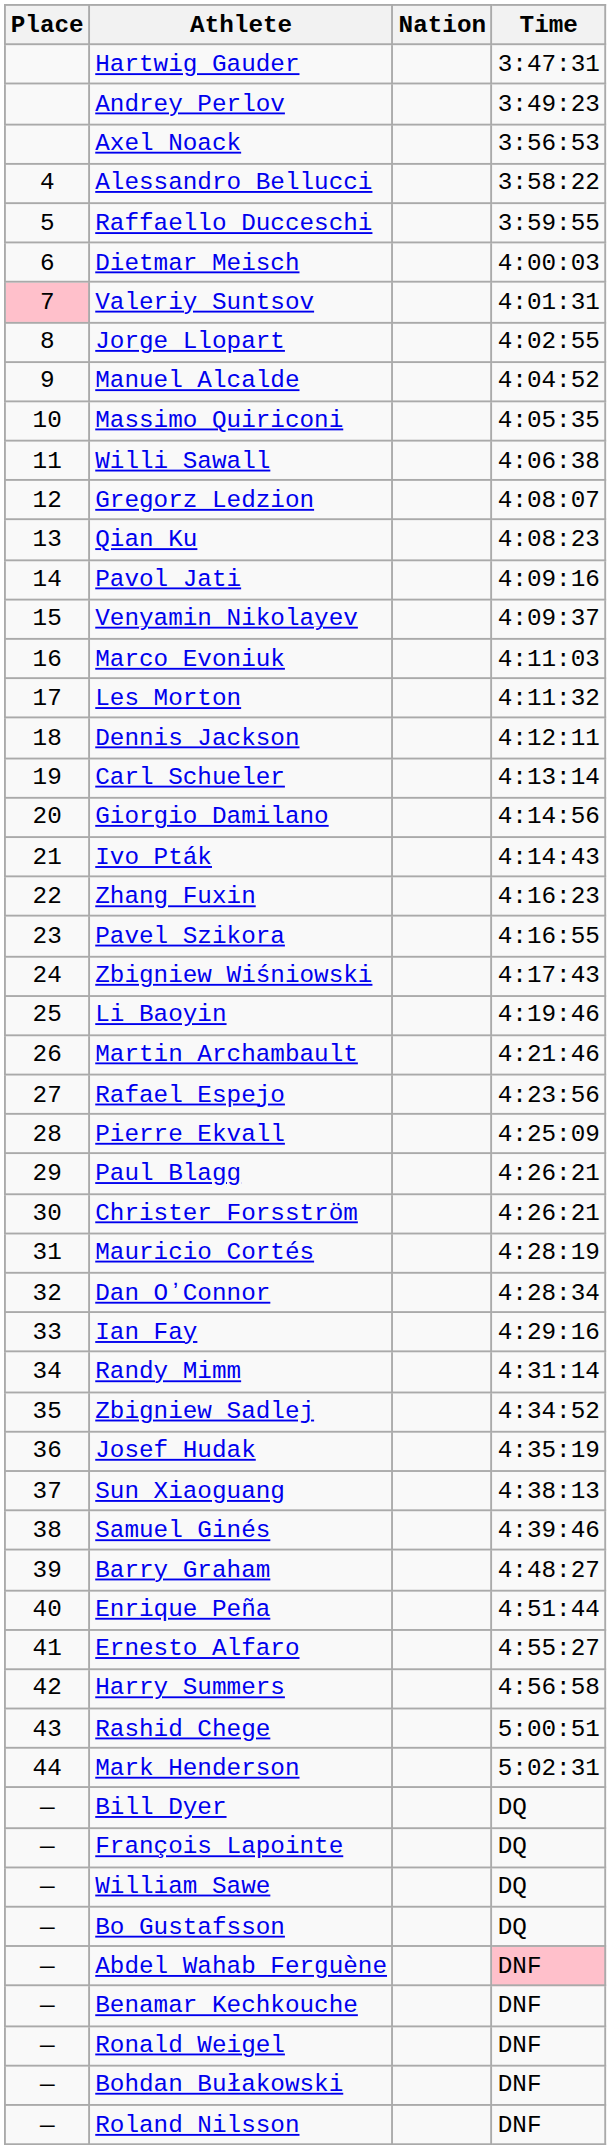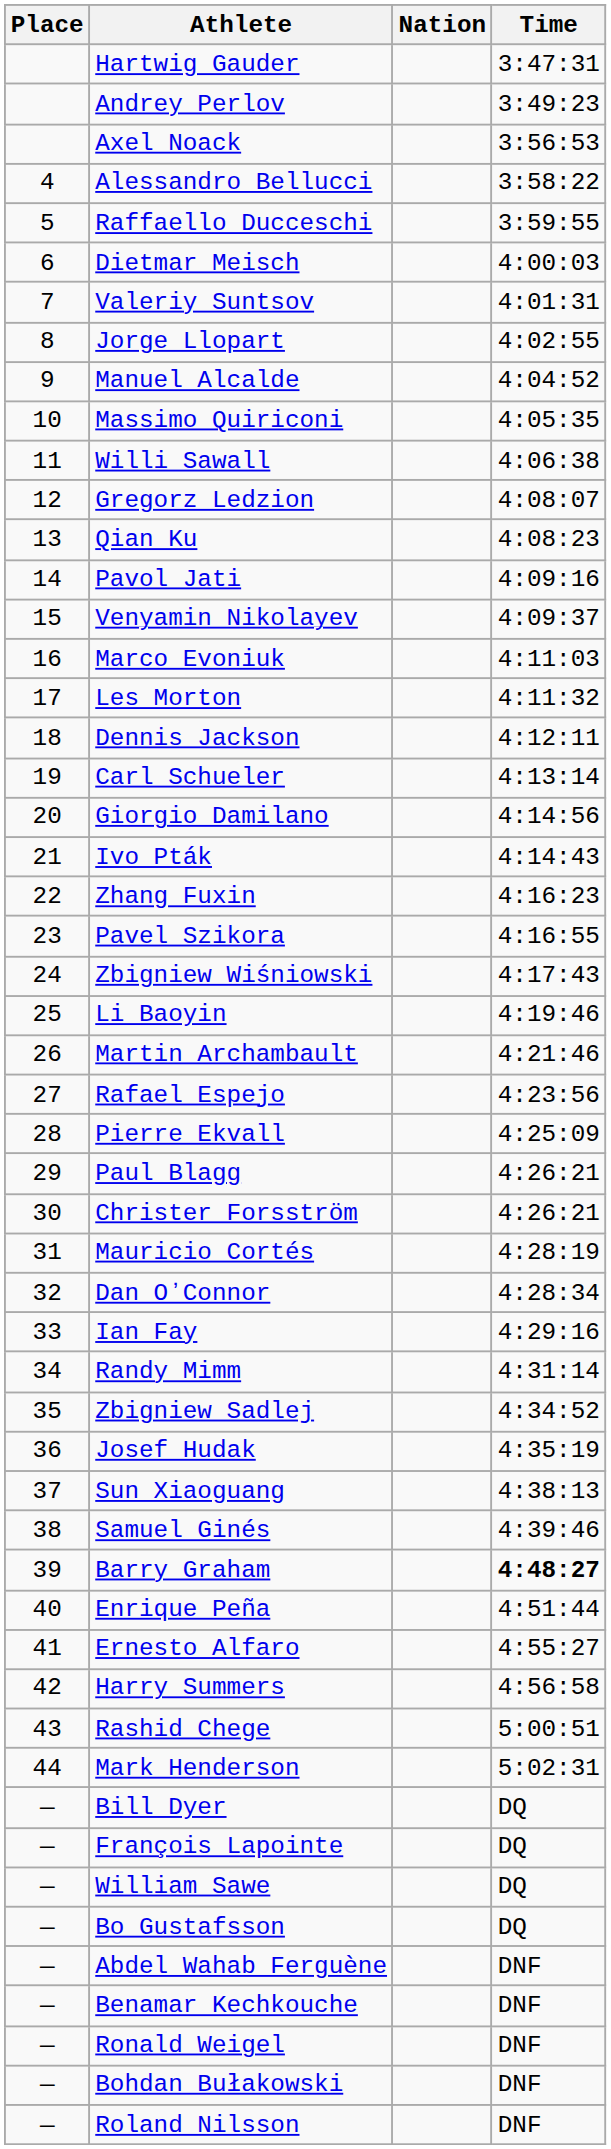Valeriy Suntsov | Place: pink background -> no background
Barry Graham | Time: normal -> bold
Abdel Wahab Ferguène | Time: pink background -> no background
